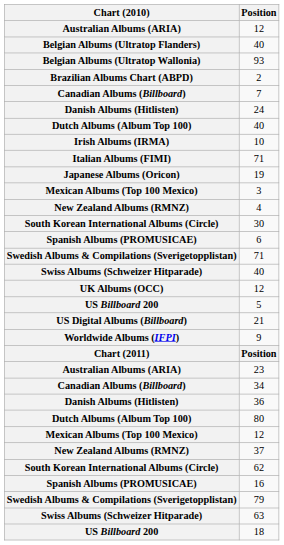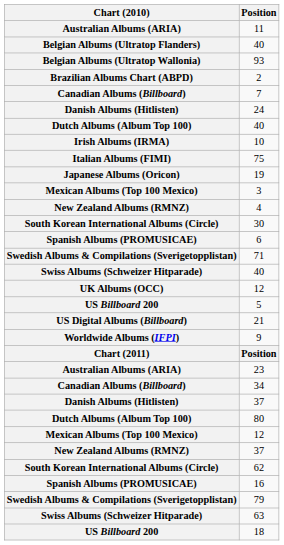row 2 | Position: 12 -> 11
row 10 | Position: 71 -> 75
row 25 | Position: 36 -> 37
